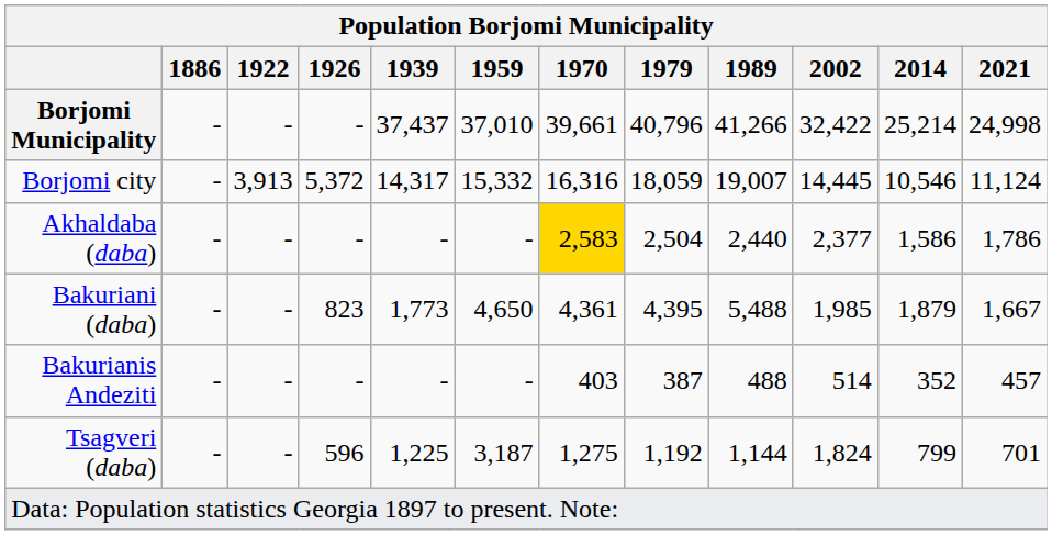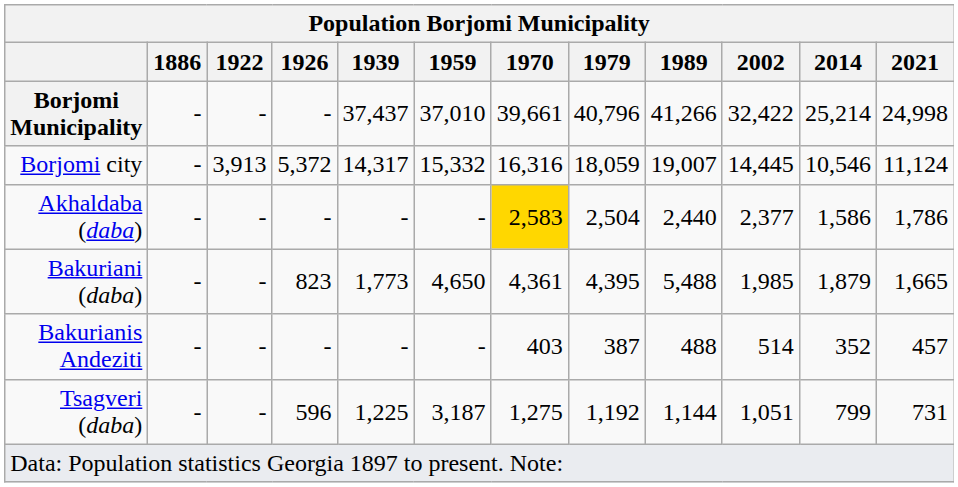Bakuriani (daba) | 2021: 1,667 -> 1,665
Tsagveri (daba) | 2002: 1,824 -> 1,051
Tsagveri (daba) | 2021: 701 -> 731
